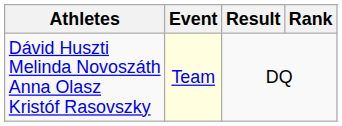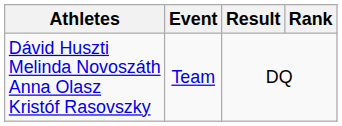Dávid Huszti Melinda Novoszáth Anna Olasz Kristóf Rasovszky | Event: lightyellow background -> no background
